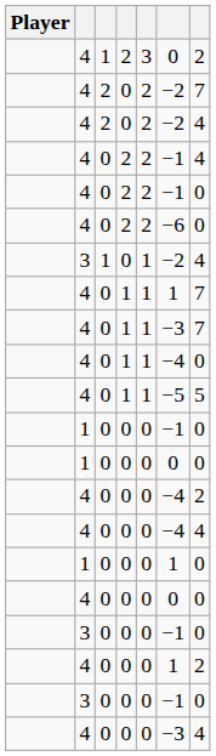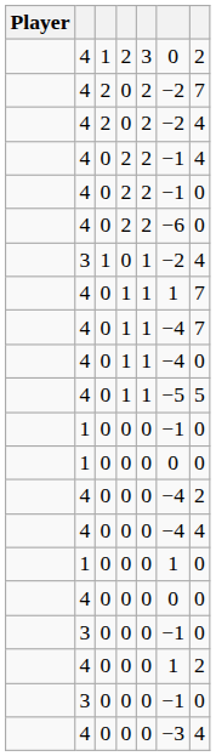row 10 | column 6: −3 -> −4
